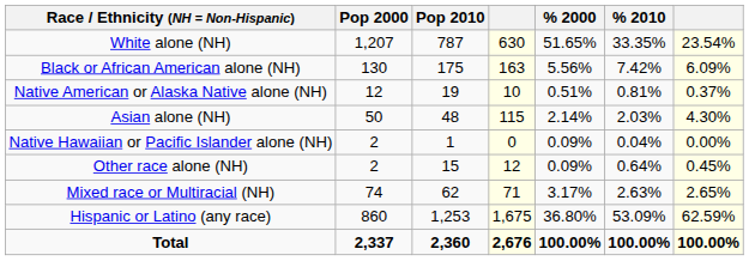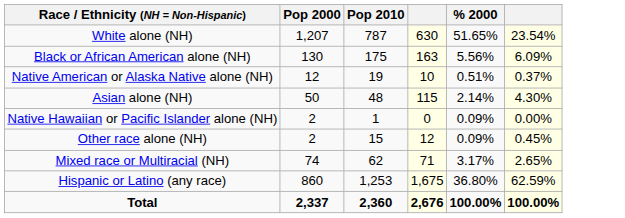- column: % 2010 | 33.35% | 7.42% | 0.81% | 2.03% | 0.04% | 0.64% | 2.63% | 53.09% | 100.00%
